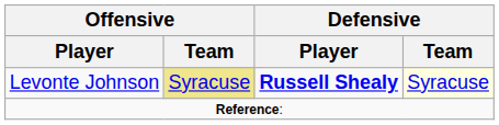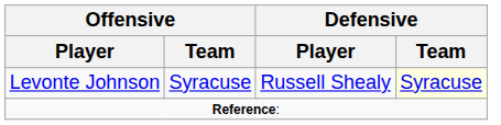Levonte Johnson | Offensive / Team: khaki background -> no background
Levonte Johnson | Defensive / Player: bold -> normal
